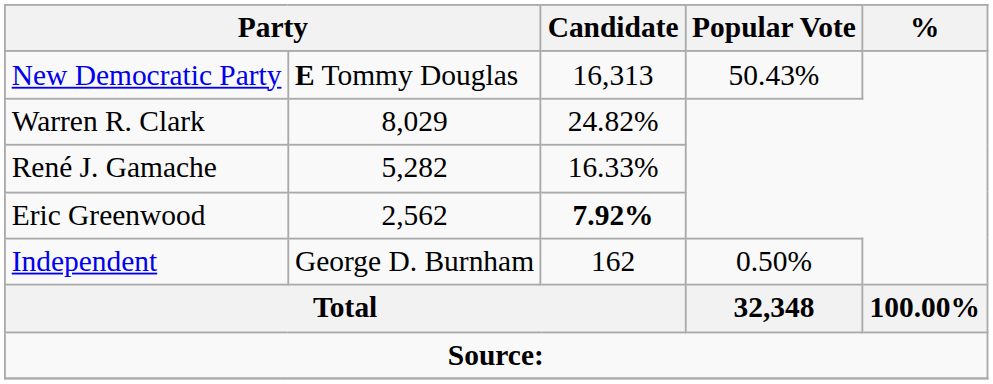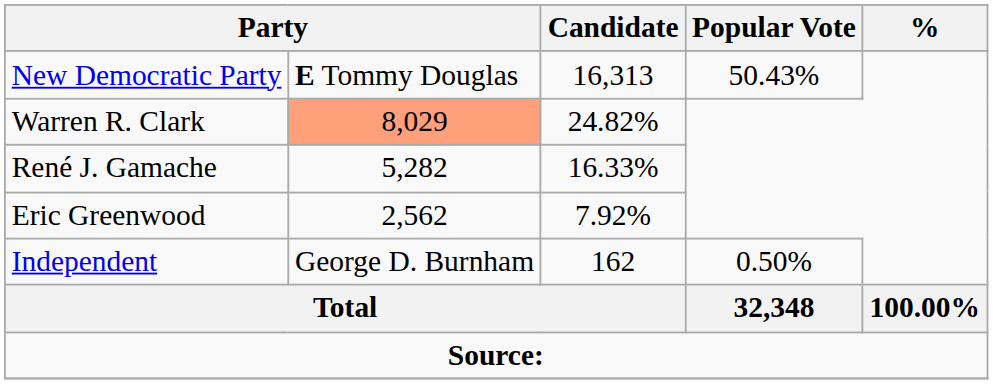Warren R. Clark | column 2: no background -> lightsalmon background
Eric Greenwood | Candidate: bold -> normal
